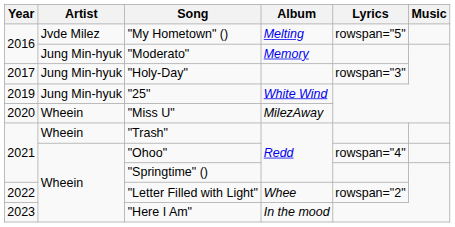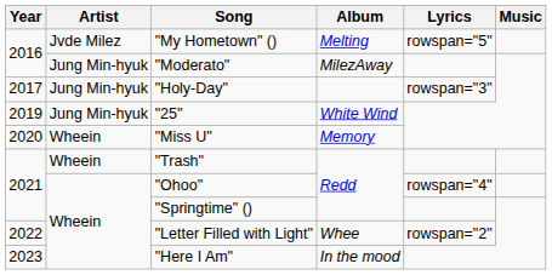"Moderato" | Album: Memory -> MilezAway
"Miss U" | Album: MilezAway -> Memory
